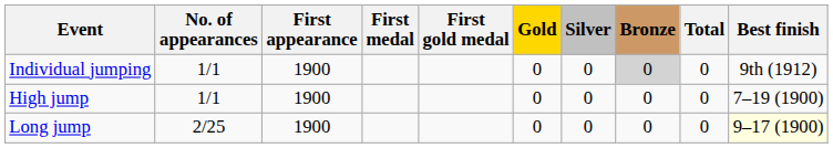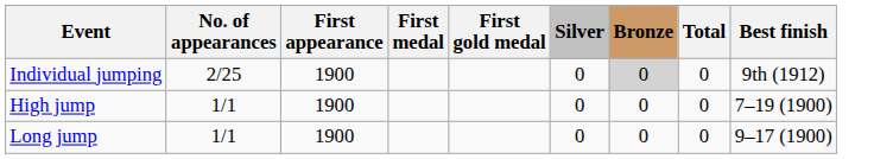- column: Gold | 0 | 0 | 0
Individual jumping | No. of appearances: 1/1 -> 2/25
Long jump | No. of appearances: 2/25 -> 1/1
Long jump | Best finish: lightyellow background -> no background
